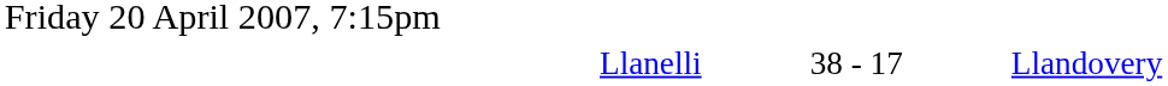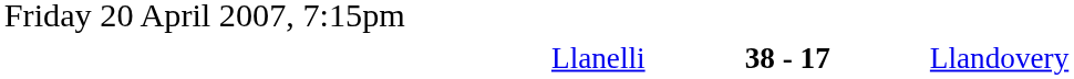Llanelli | column 2: normal -> bold
